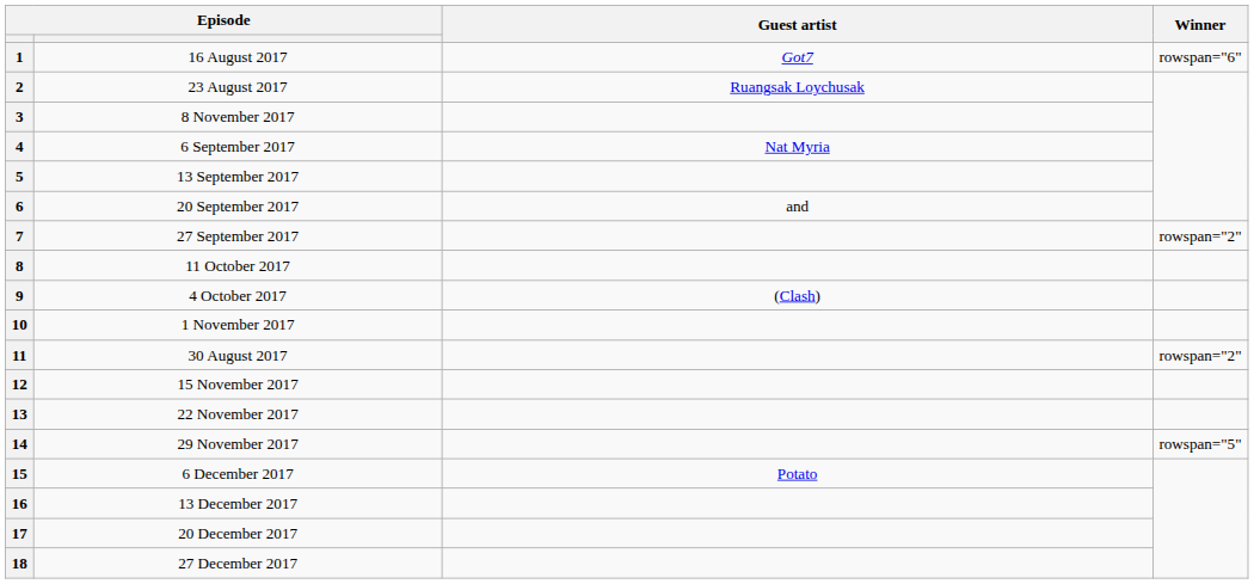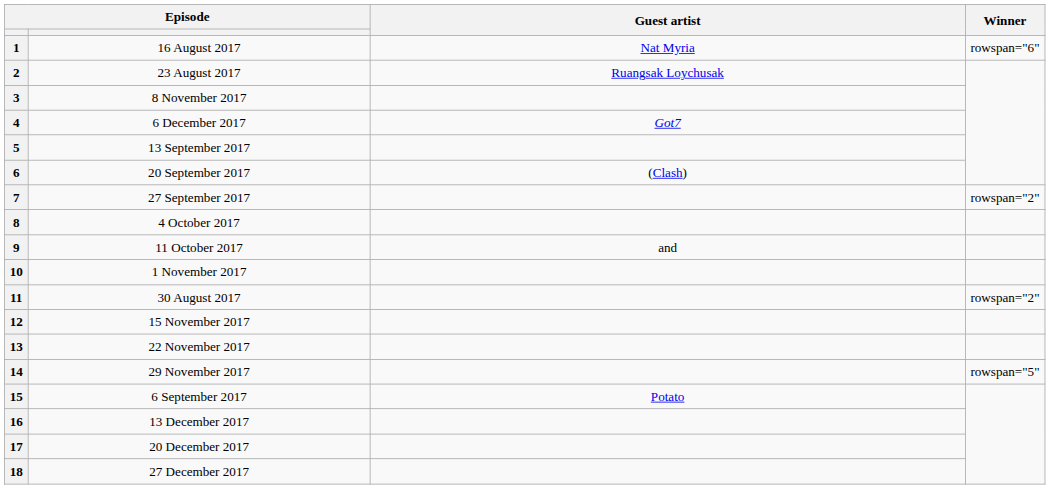1 | Guest artist: Got7 -> Nat Myria
4 | column 2: 6 September 2017 -> 6 December 2017
4 | Guest artist: Nat Myria -> Got7
6 | Guest artist: and -> (Clash)
8 | column 2: 11 October 2017 -> 4 October 2017
9 | column 2: 4 October 2017 -> 11 October 2017
9 | Guest artist: (Clash) -> and
15 | column 2: 6 December 2017 -> 6 September 2017
